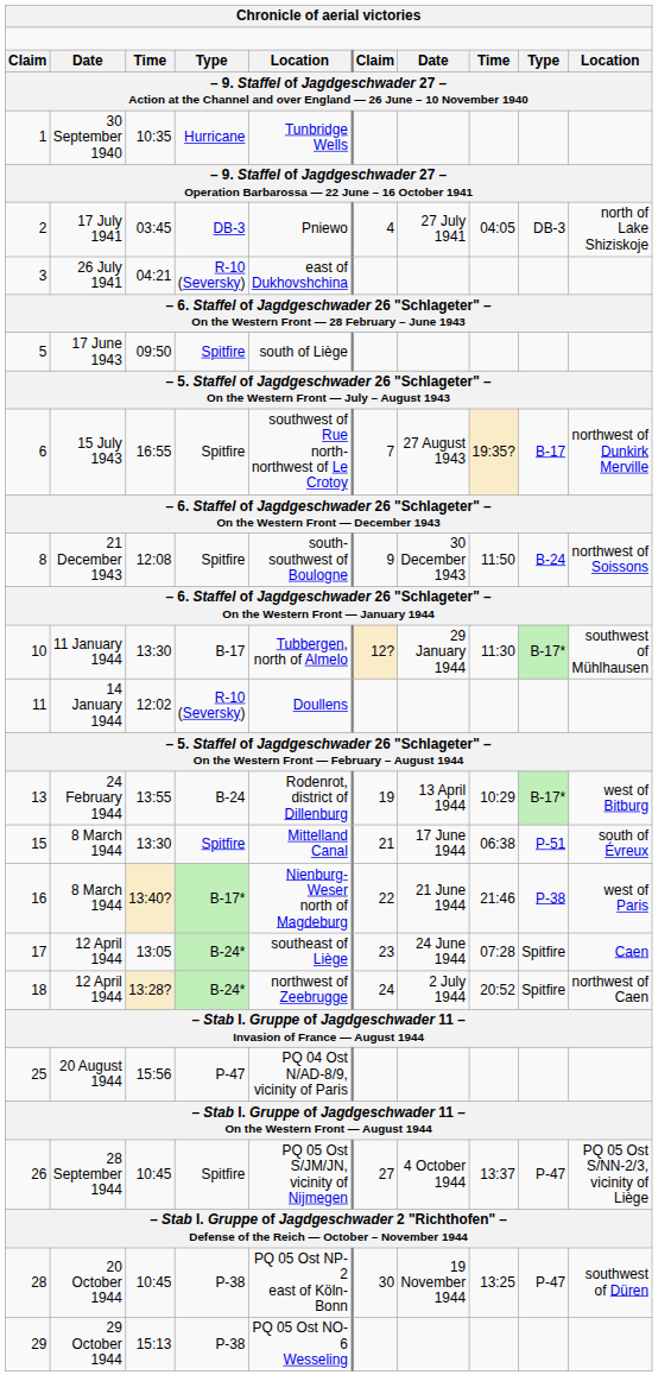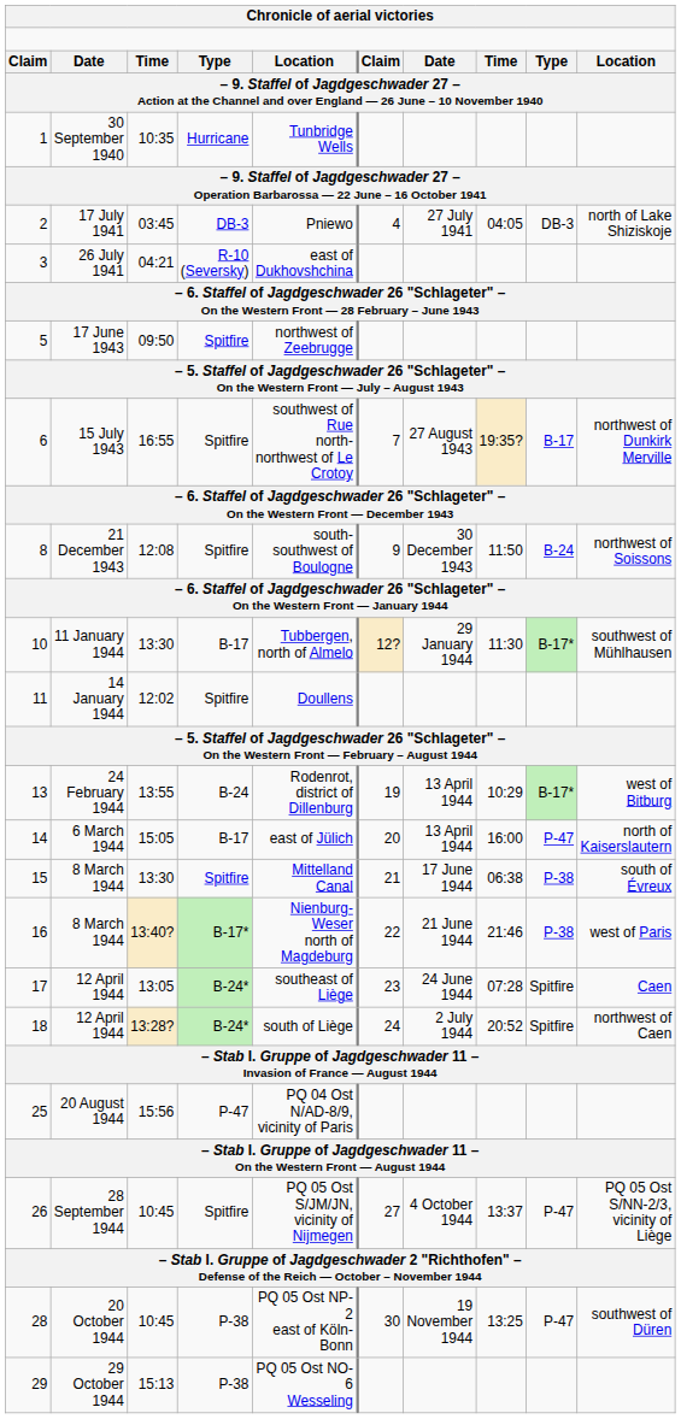5 | column 5: south of Liège -> northwest of Zeebrugge
11 | column 4: R-10 (Seversky) -> Spitfire
+ row: 14 | 6 March 1944 | 15:05 | B-17 | east of Jülich | 20 | 13 April 1944 | 16:00 | P-47 | north of Kaiserslautern
15 | column 9: P-51 -> P-38
18 | column 5: northwest of Zeebrugge -> south of Liège
